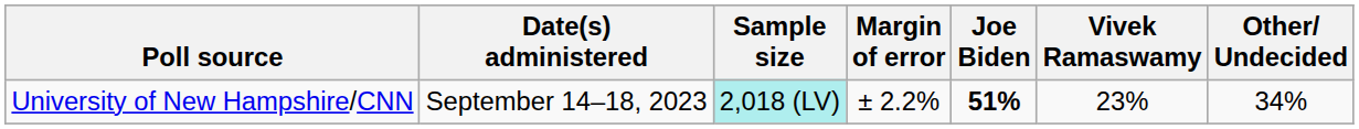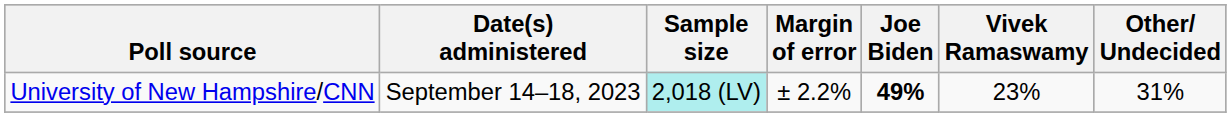University of New Hampshire/CNN | Joe Biden: 51% -> 49%
University of New Hampshire/CNN | Other/ Undecided: 34% -> 31%
